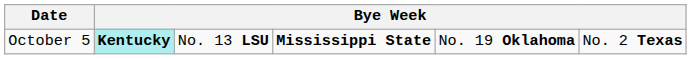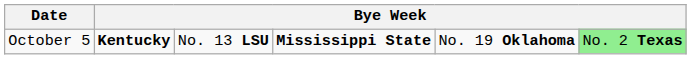October 5 | column 2: paleturquoise background -> no background
October 5 | column 6: no background -> lightgreen background
